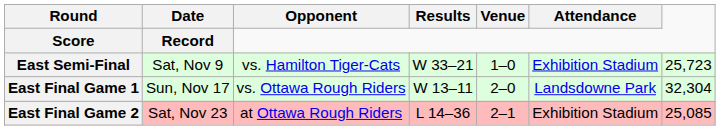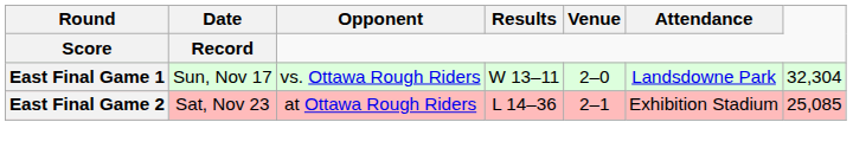- row: East Semi-Final | Sat, Nov 9 | vs. Hamilton Tiger-Cats | W 33–21 | 1–0 | Exhibition Stadium | 25,723
